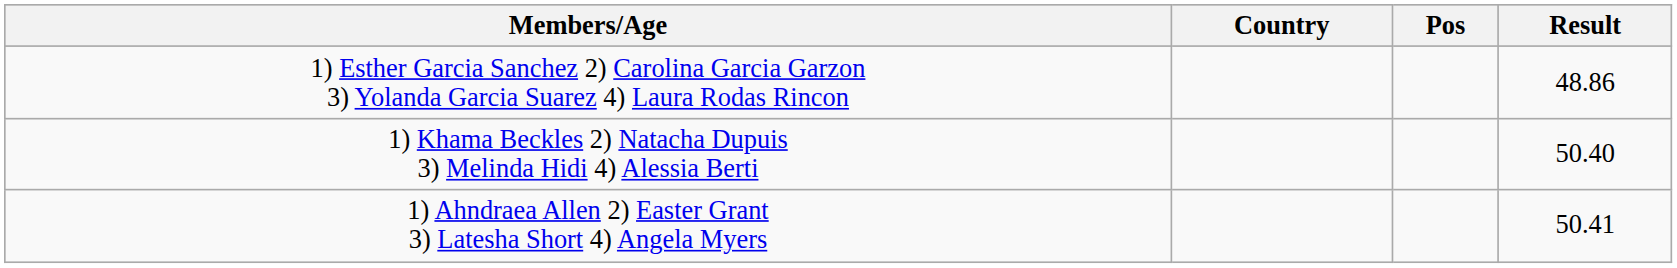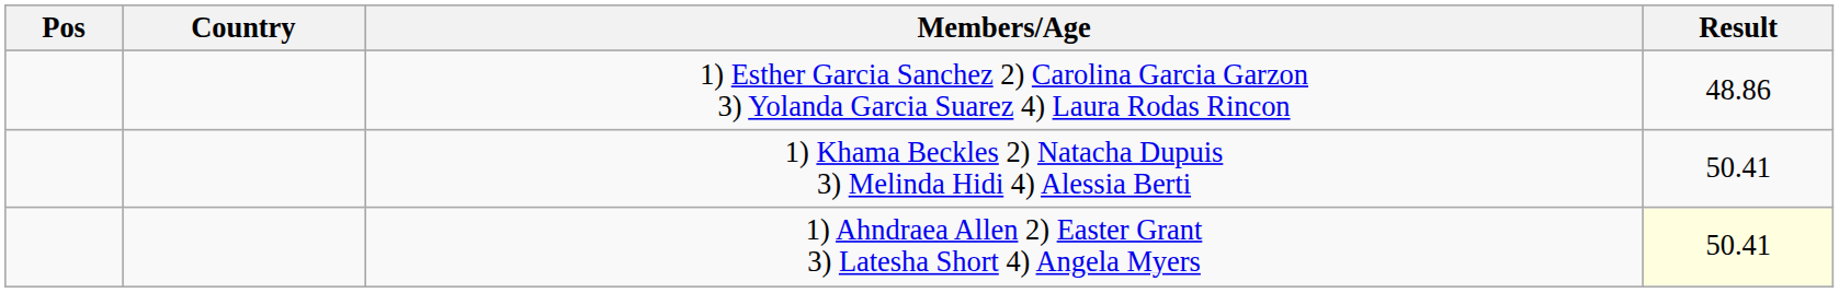columns swapped: Pos <-> Members/Age
row 3 | Result: 50.40 -> 50.41
row 4 | Result: no background -> lightyellow background
